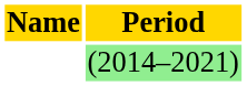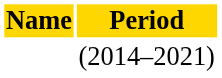row 2 | Period: lightgreen background -> no background
